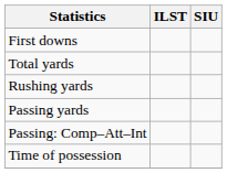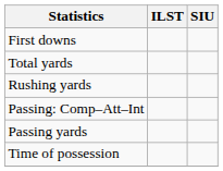rows swapped: Passing yards <-> Passing: Comp–Att–Int
